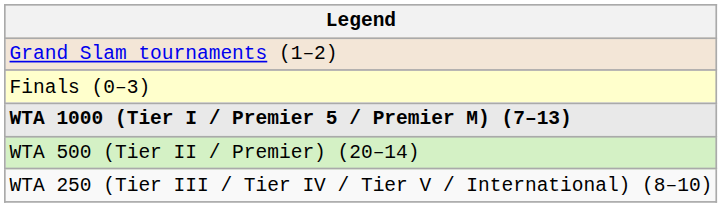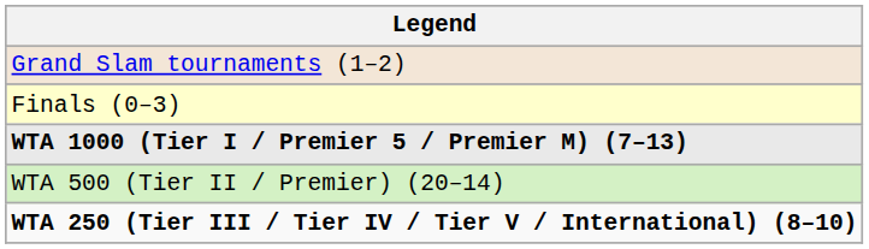row 6 | column 1: normal -> bold
